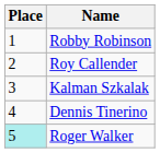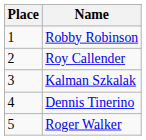Roger Walker | Place: paleturquoise background -> no background
